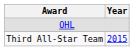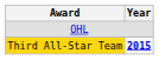Third All-Star Team | Award: no background -> gold background
Third All-Star Team | Year: normal -> bold
